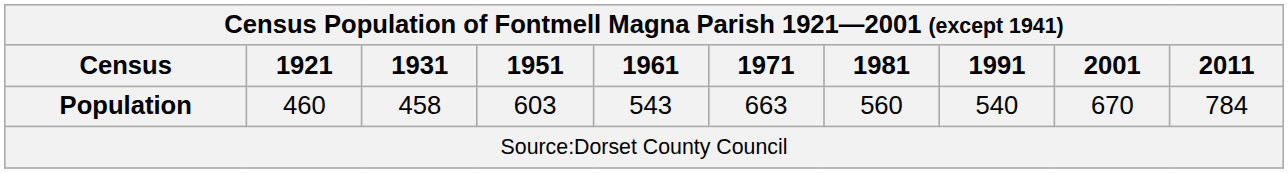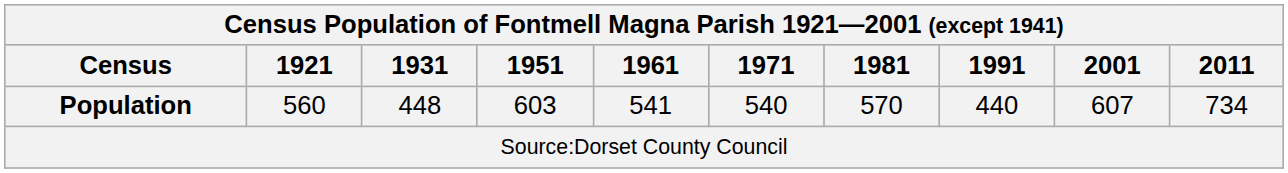Population | 1921: 460 -> 560
Population | 1931: 458 -> 448
Population | 1961: 543 -> 541
Population | 1971: 663 -> 540
Population | 1981: 560 -> 570
Population | 1991: 540 -> 440
Population | 2001: 670 -> 607
Population | 2011: 784 -> 734
